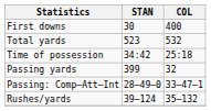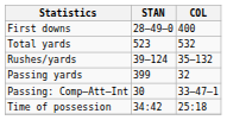First downs | STAN: 30 -> 28–49–0
rows swapped: Rushes/yards <-> Time of possession
Passing: Comp–Att–Int | STAN: 28–49–0 -> 30
